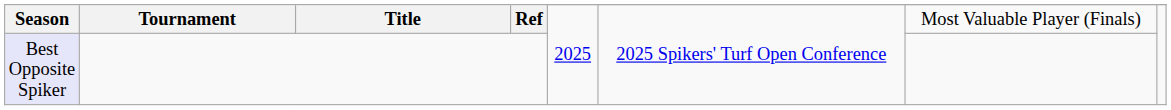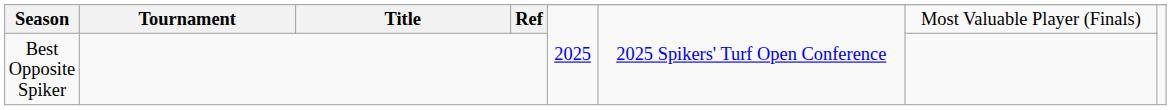Best Opposite Spiker | Season: lavender background -> no background
